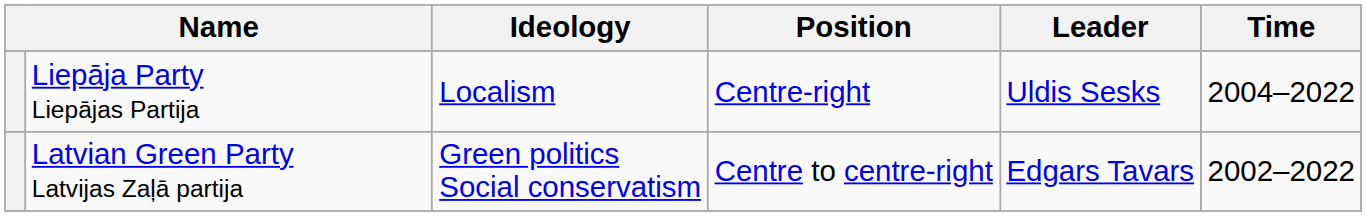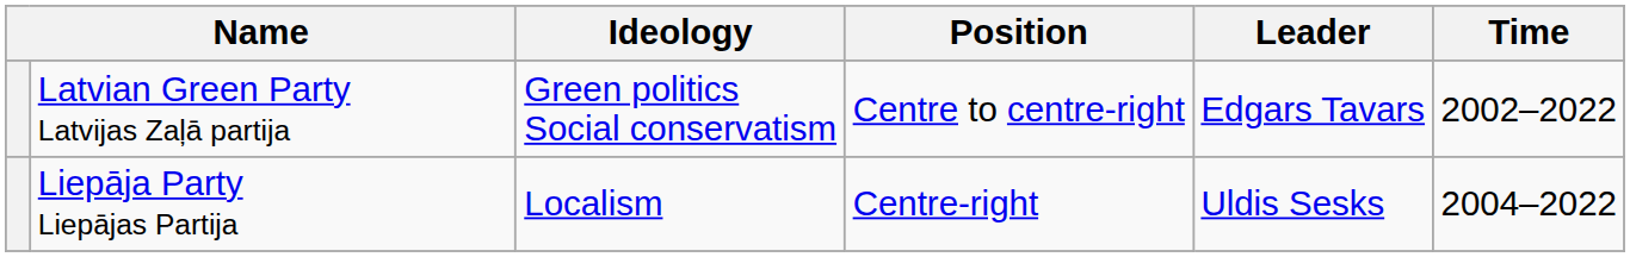rows swapped: Latvian Green Party Latvijas Zaļā partija <-> Liepāja Party Liepājas Partija
